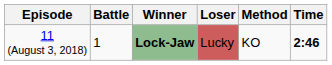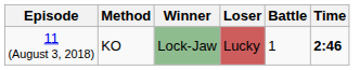columns swapped: Battle <-> Method
11 (August 3, 2018) | Winner: bold -> normal
